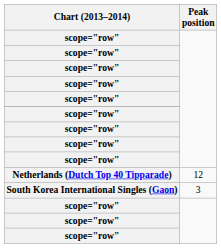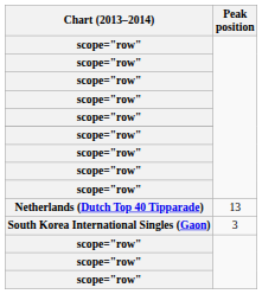Netherlands (Dutch Top 40 Tipparade) | Peak position: 12 -> 13
